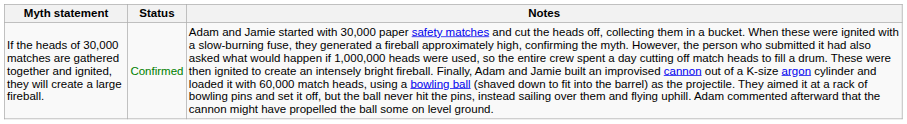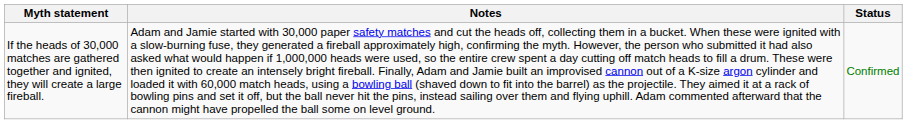columns swapped: Status <-> Notes
